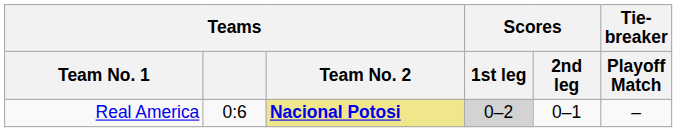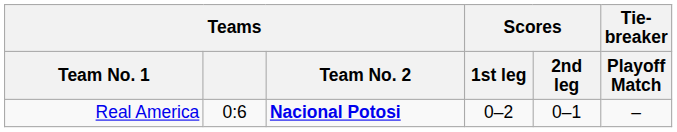Real America | Teams / Team No. 2: khaki background -> no background
Real America | Scores / 1st leg: lightgrey background -> no background
